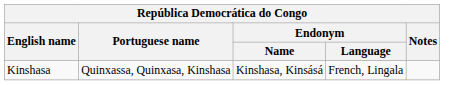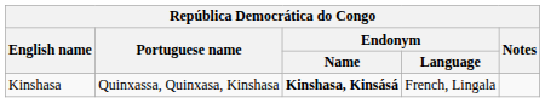Kinshasa | Endonym / Name: normal -> bold
